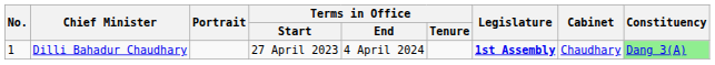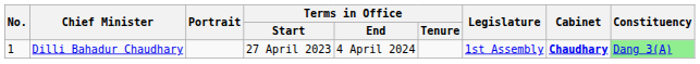Dilli Bahadur Chaudhary | Legislature: bold -> normal
Dilli Bahadur Chaudhary | Cabinet: normal -> bold
